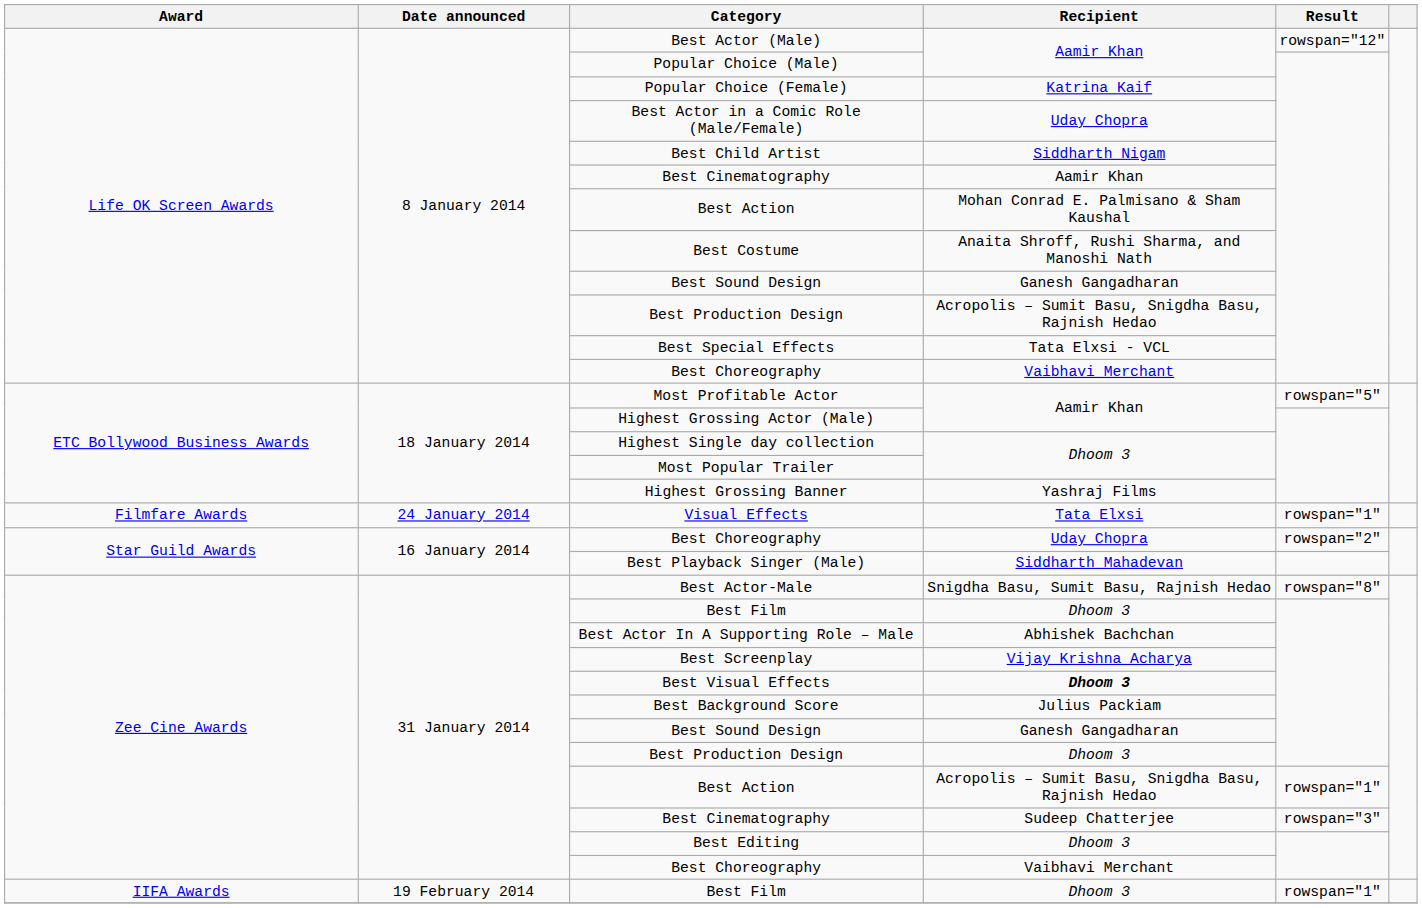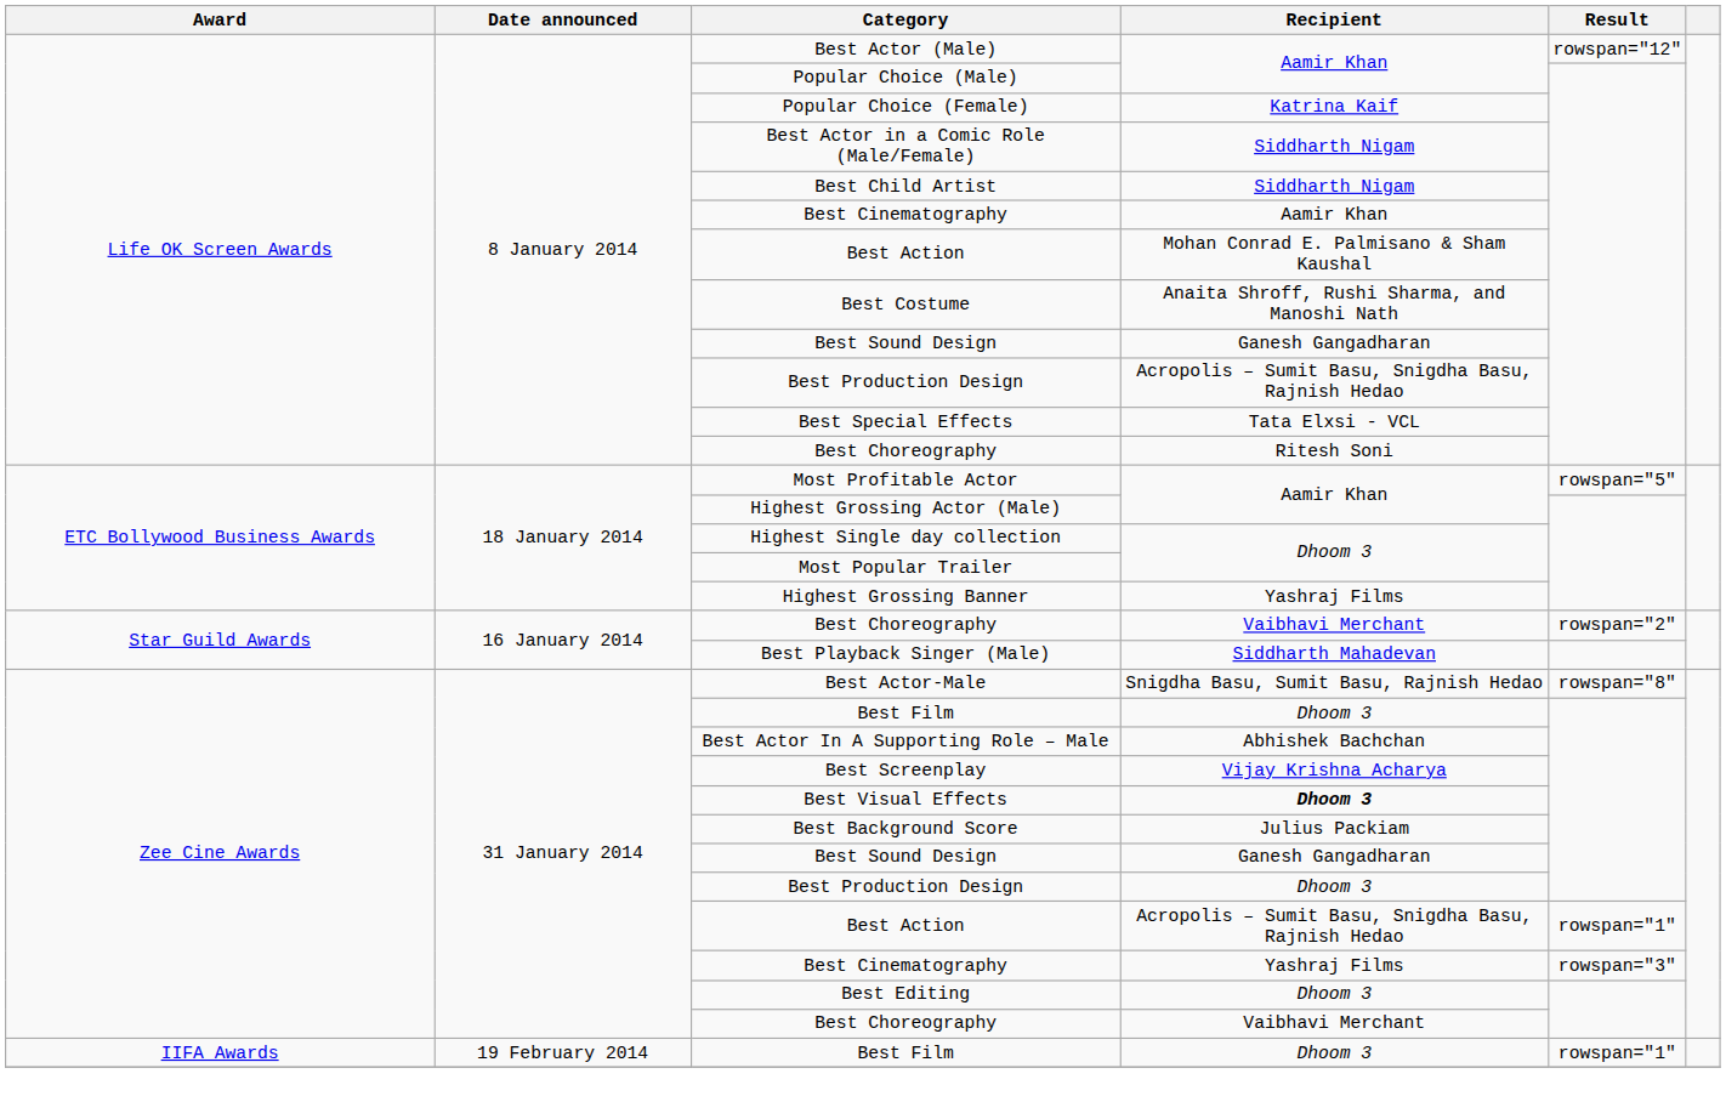Best Actor in a Comic Role (Male/Female) | Recipient: Uday Chopra -> Siddharth Nigam
Life OK Screen Awards / Best Choreography | Recipient: Vaibhavi Merchant -> Ritesh Soni
- row: Filmfare Awards | 24 January 2014 | Visual Effects | Tata Elxsi | rowspan="1"
Star Guild Awards / Best Choreography | Recipient: Uday Chopra -> Vaibhavi Merchant
Zee Cine Awards / Best Cinematography | Recipient: Sudeep Chatterjee -> Yashraj Films
